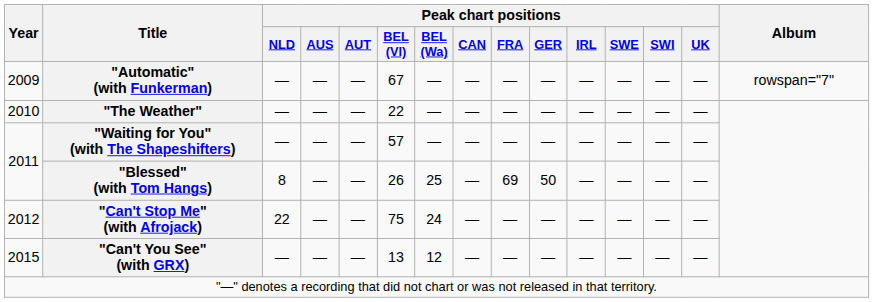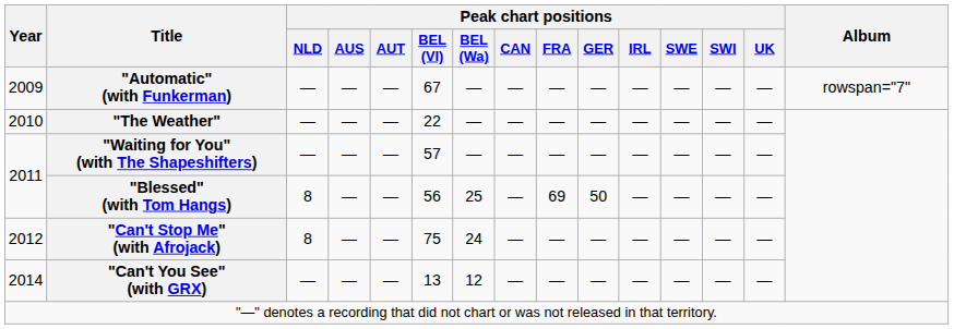"Blessed" (with Tom Hangs) | Peak chart positions / BEL (Vl): 26 -> 56
"Can't Stop Me" (with Afrojack) | Peak chart positions / NLD: 22 -> 8
"Can't You See" (with GRX) | Year: 2015 -> 2014
